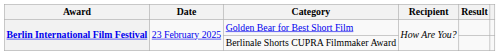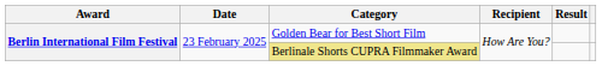Berlinale Shorts CUPRA Filmmaker Award | Category: no background -> khaki background
